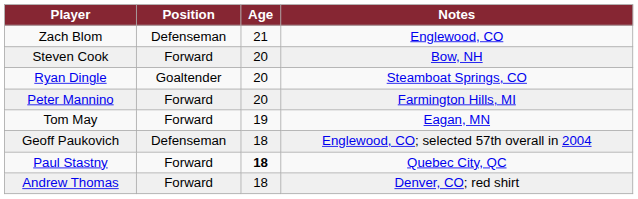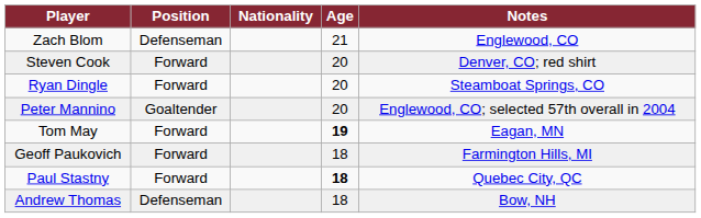+ column: Nationality
Steven Cook | Notes: Bow, NH -> Denver, CO; red shirt
Ryan Dingle | Position: Goaltender -> Forward
Peter Mannino | Position: Forward -> Goaltender
Peter Mannino | Notes: Farmington Hills, MI -> Englewood, CO; selected 57th overall in 2004
Tom May | Age: normal -> bold
Geoff Paukovich | Position: Defenseman -> Forward
Geoff Paukovich | Notes: Englewood, CO; selected 57th overall in 2004 -> Farmington Hills, MI
Andrew Thomas | Position: Forward -> Defenseman
Andrew Thomas | Notes: Denver, CO; red shirt -> Bow, NH
